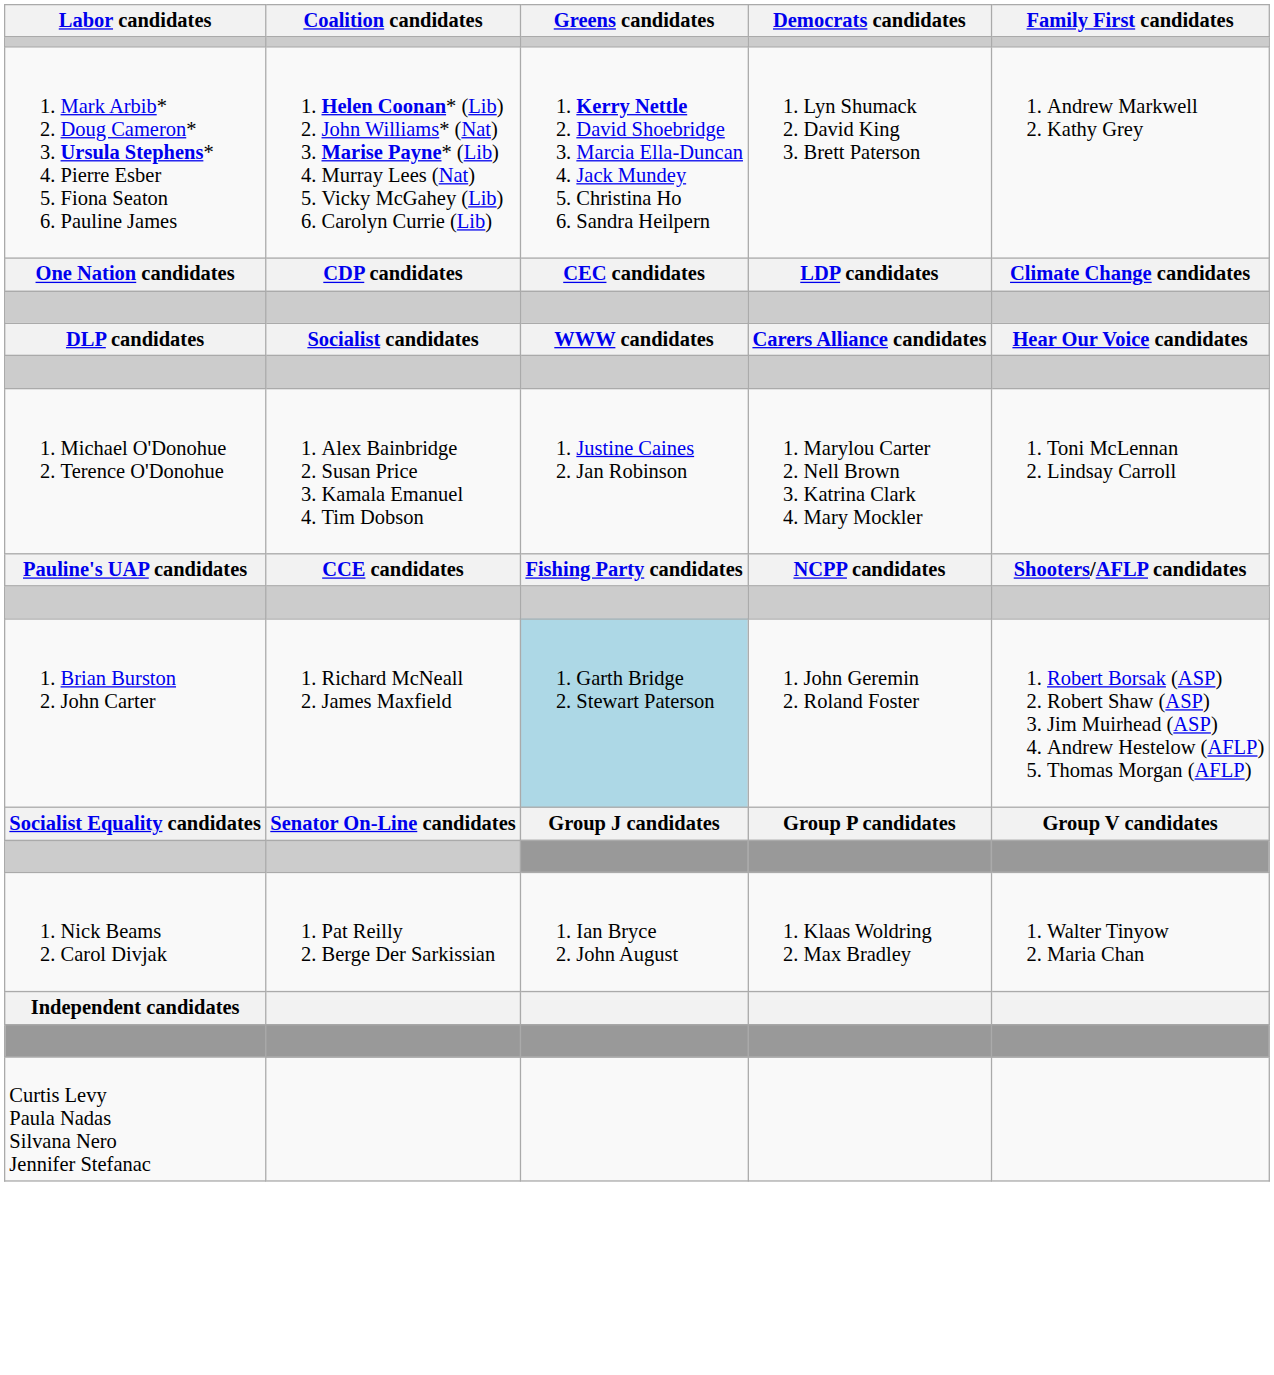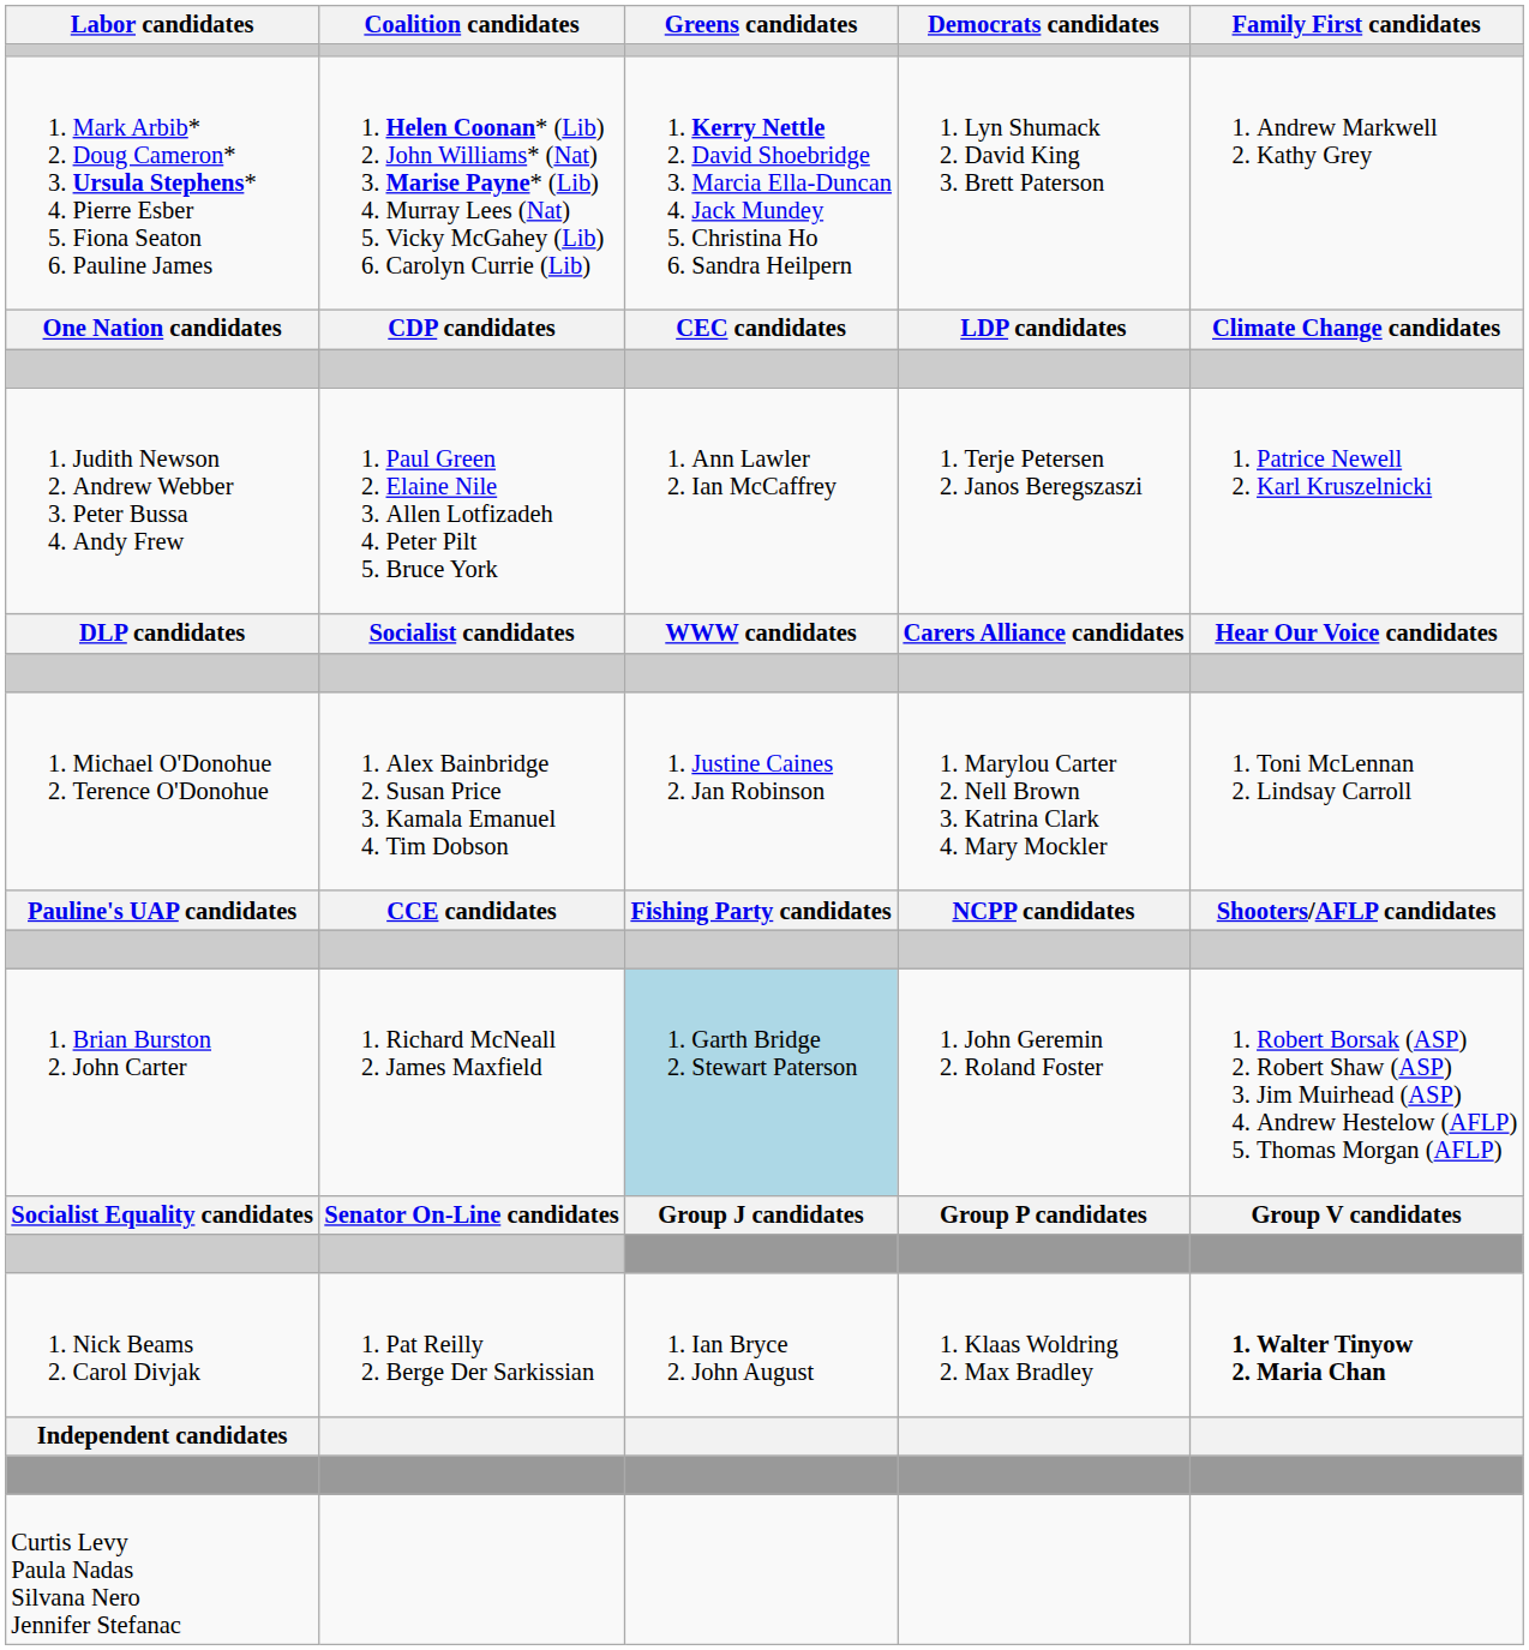+ row: Judith Newson Andrew Webber Peter Bussa Andy Frew | Paul Green Elaine Nile Allen Lotfizadeh Peter Pilt Bruce York | Ann Lawler Ian McCaffrey | Terje Petersen Janos Beregszaszi | Patrice Newell Karl Kruszelnicki
Nick Beams Carol Divjak | Family First candidates: normal -> bold
